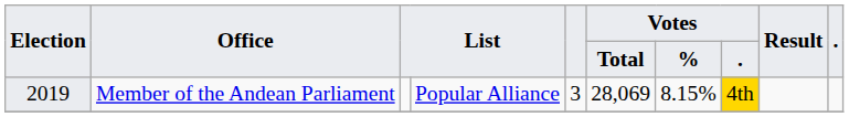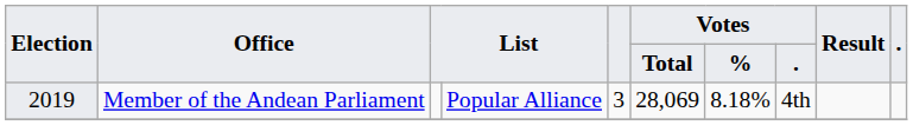Member of the Andean Parliament | Votes / %: 8.15% -> 8.18%
Member of the Andean Parliament | Votes / .: gold background -> no background
